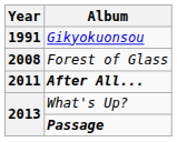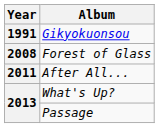After All... | Album: bold -> normal
Passage | Album: bold -> normal
